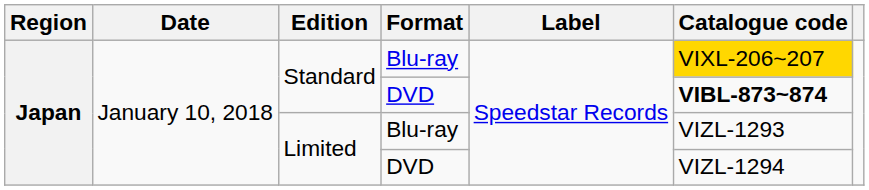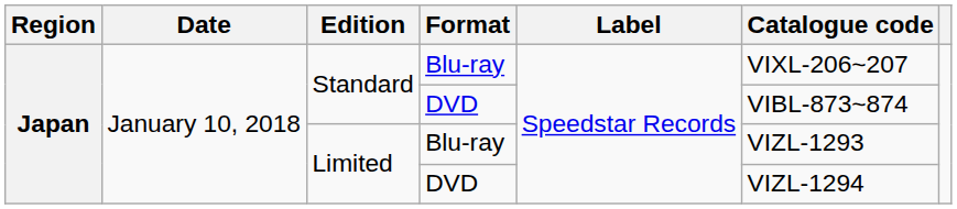Standard / Blu-ray | Catalogue code: gold background -> no background
Standard / DVD | Catalogue code: bold -> normal
